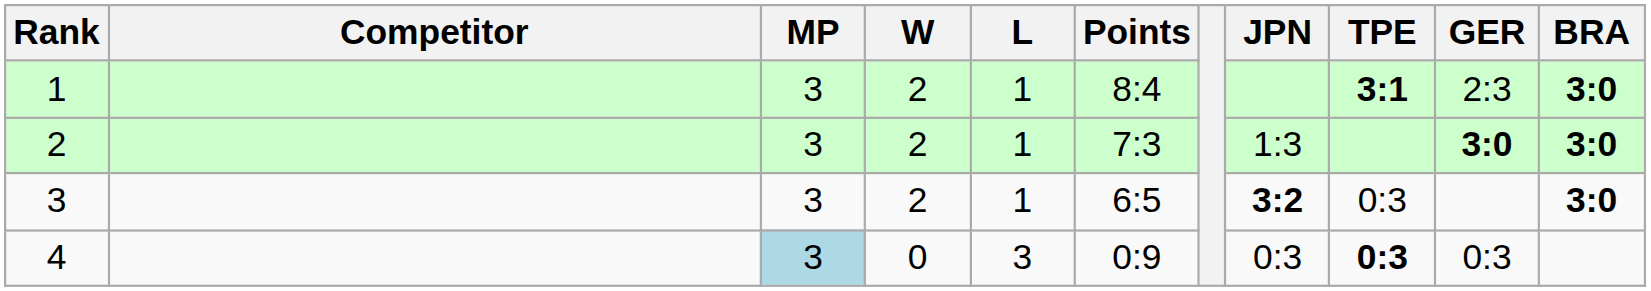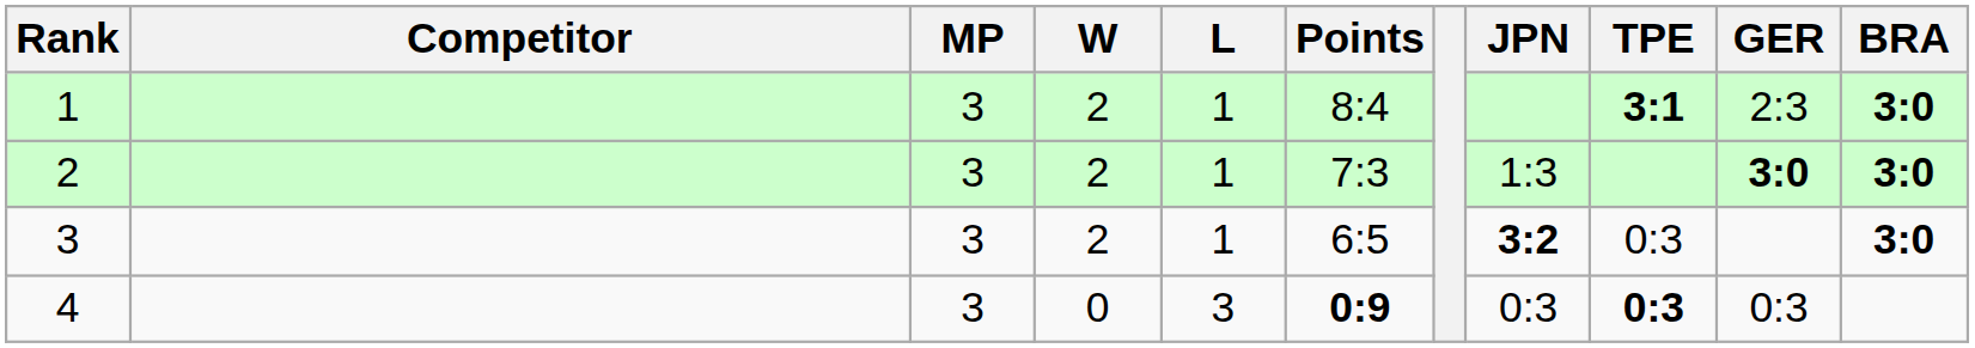4 | MP: lightblue background -> no background
4 | Points: normal -> bold
